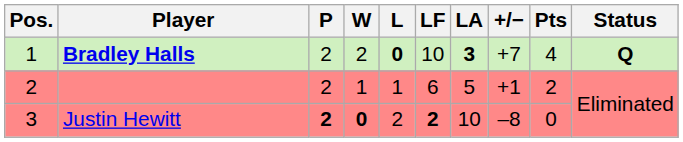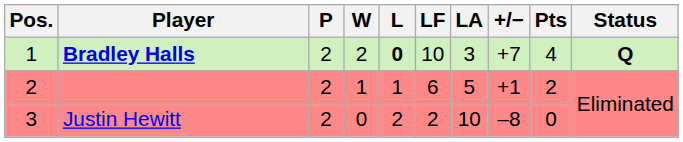Bradley Halls | LA: bold -> normal
Justin Hewitt | P: bold -> normal
Justin Hewitt | W: bold -> normal
Justin Hewitt | LF: bold -> normal
